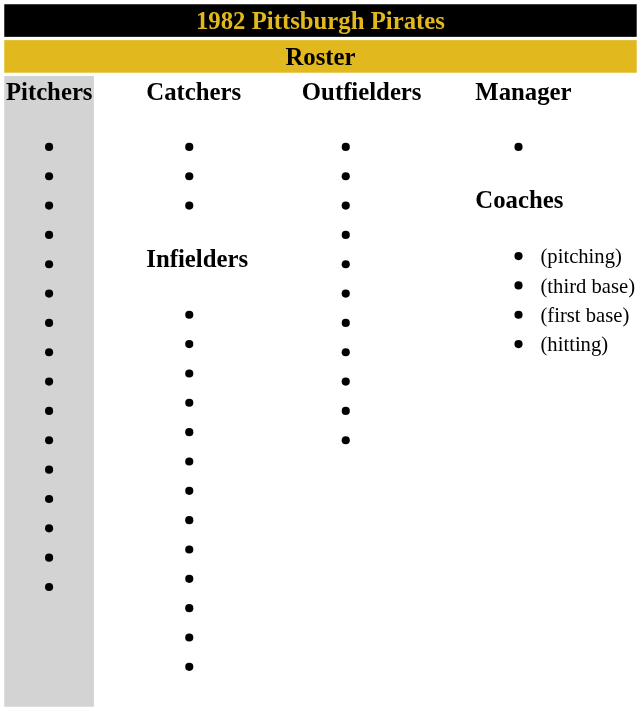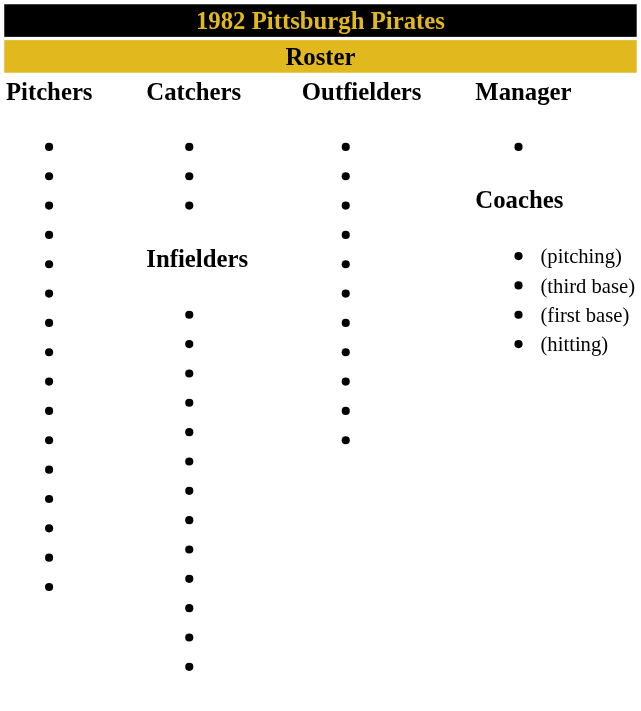Pitchers | column 1: lightgrey background -> no background
